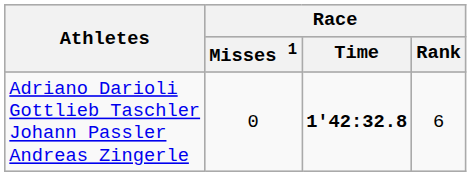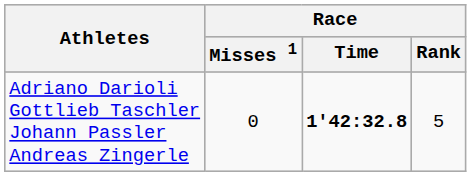row 3 | Race / Rank: 6 -> 5
